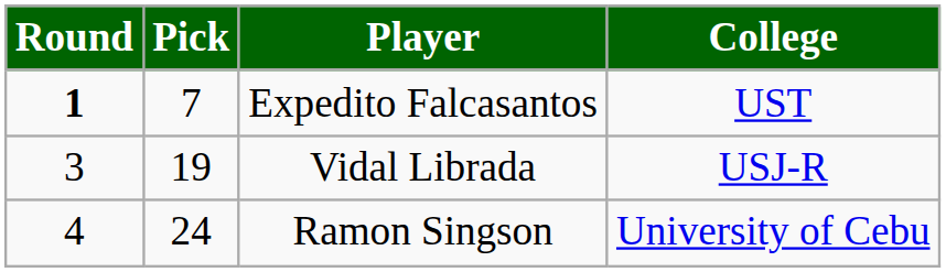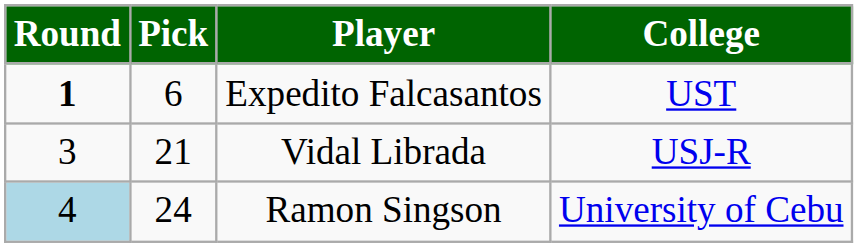Expedito Falcasantos | Pick: 7 -> 6
Vidal Librada | Pick: 19 -> 21
Ramon Singson | Round: no background -> lightblue background
